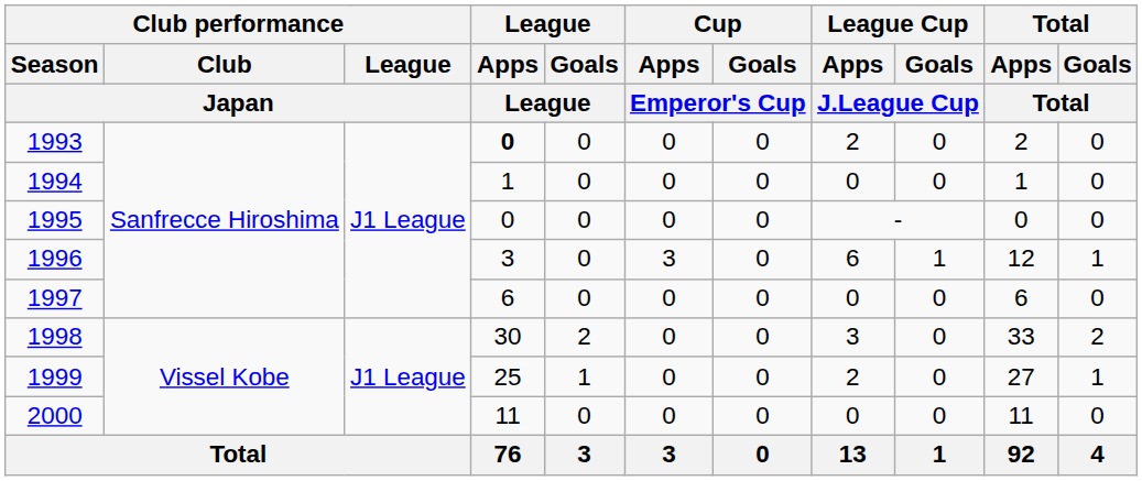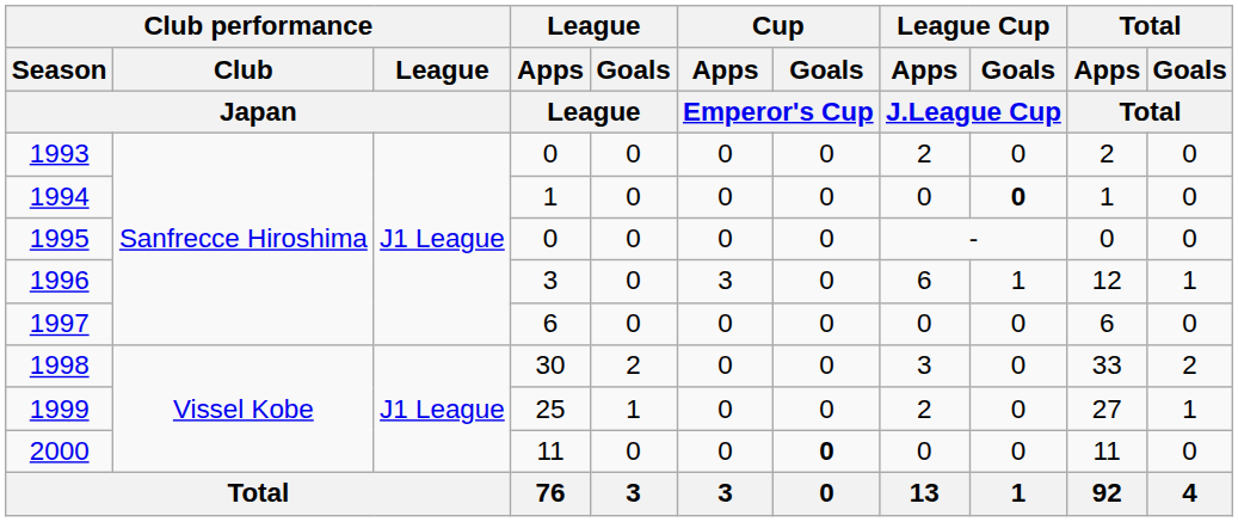1993 | League / Apps / League: bold -> normal
1994 | League Cup / Goals / J.League Cup: normal -> bold
2000 | Cup / Goals / Emperor's Cup: normal -> bold
